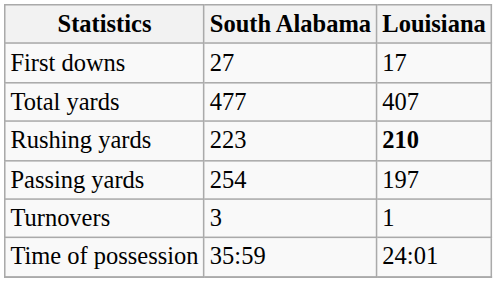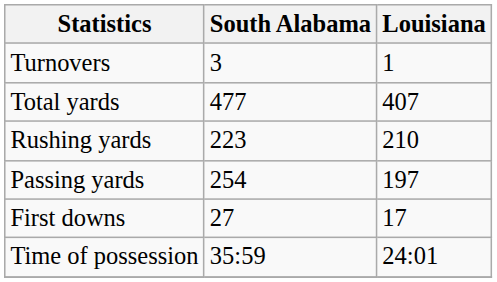rows swapped: First downs <-> Turnovers
Rushing yards | Louisiana: bold -> normal
